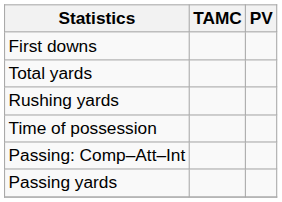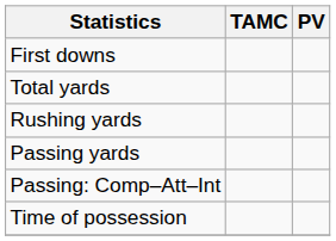rows swapped: Passing yards <-> Time of possession
